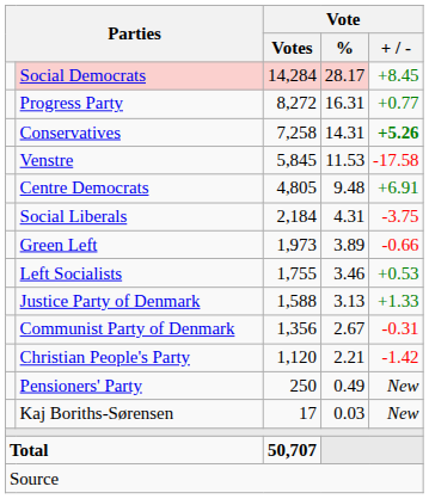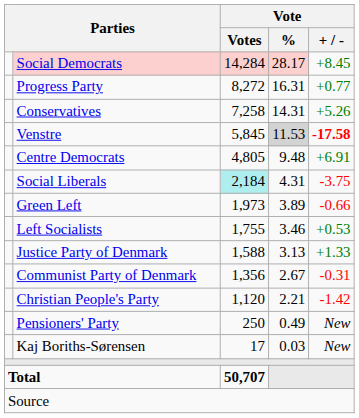Conservatives | Vote / + / -: bold -> normal
Venstre | Vote / %: no background -> lightgrey background
Venstre | Vote / + / -: normal -> bold
Social Liberals | Vote / Votes: no background -> paleturquoise background
